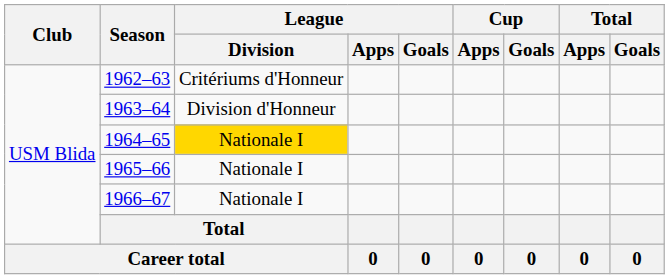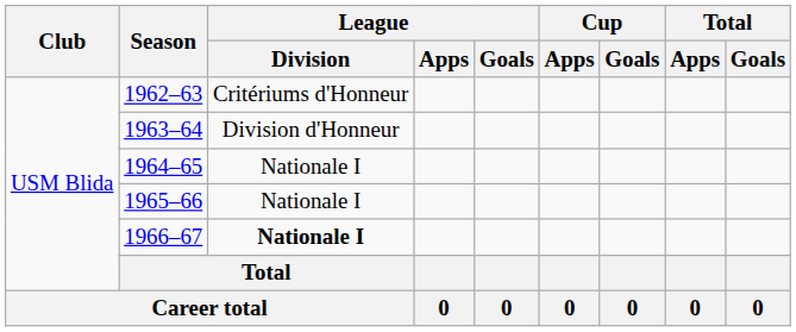1964–65 | League / Division: gold background -> no background
1966–67 | League / Division: normal -> bold
